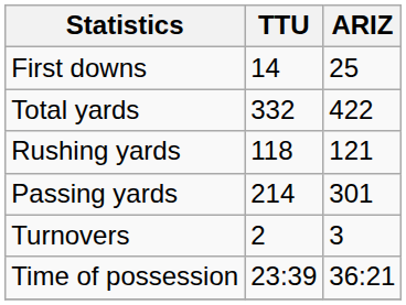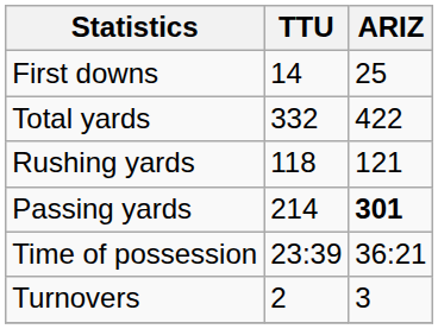Passing yards | ARIZ: normal -> bold
rows swapped: Turnovers <-> Time of possession
